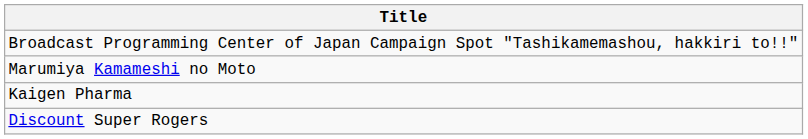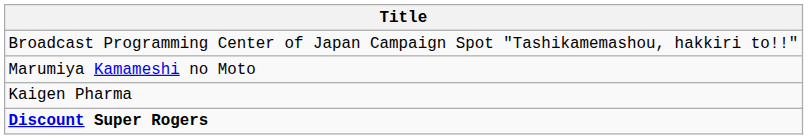row 5 | column 1: normal -> bold
